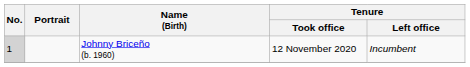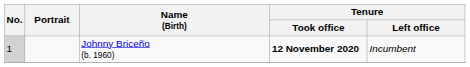Johnny Briceño (b. 1960) | Tenure / Took office: normal -> bold
